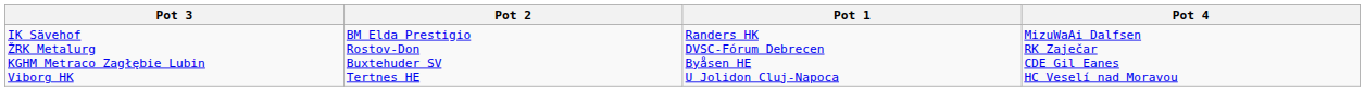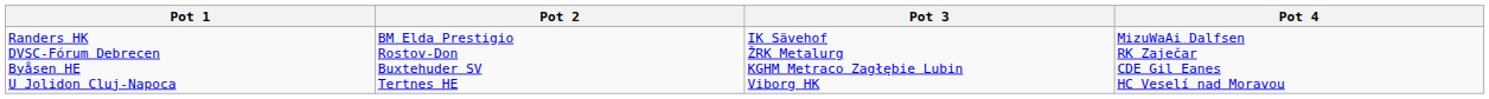columns swapped: Pot 1 <-> Pot 3
